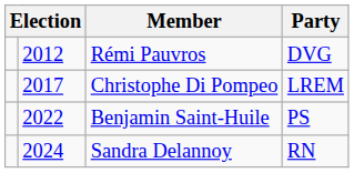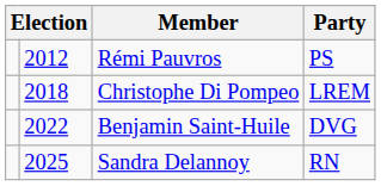Rémi Pauvros | Party: DVG -> PS
Christophe Di Pompeo | column 2: 2017 -> 2018
Benjamin Saint-Huile | Party: PS -> DVG
Sandra Delannoy | column 2: 2024 -> 2025
